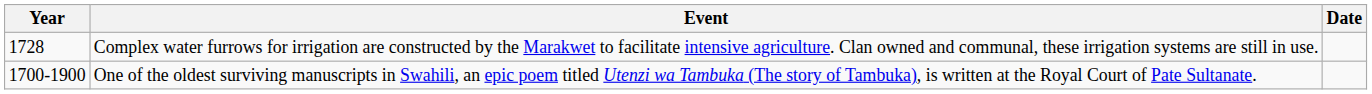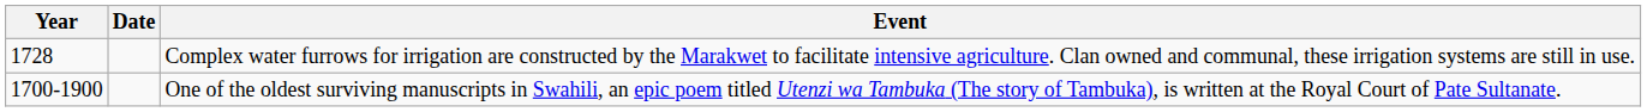columns swapped: Date <-> Event
